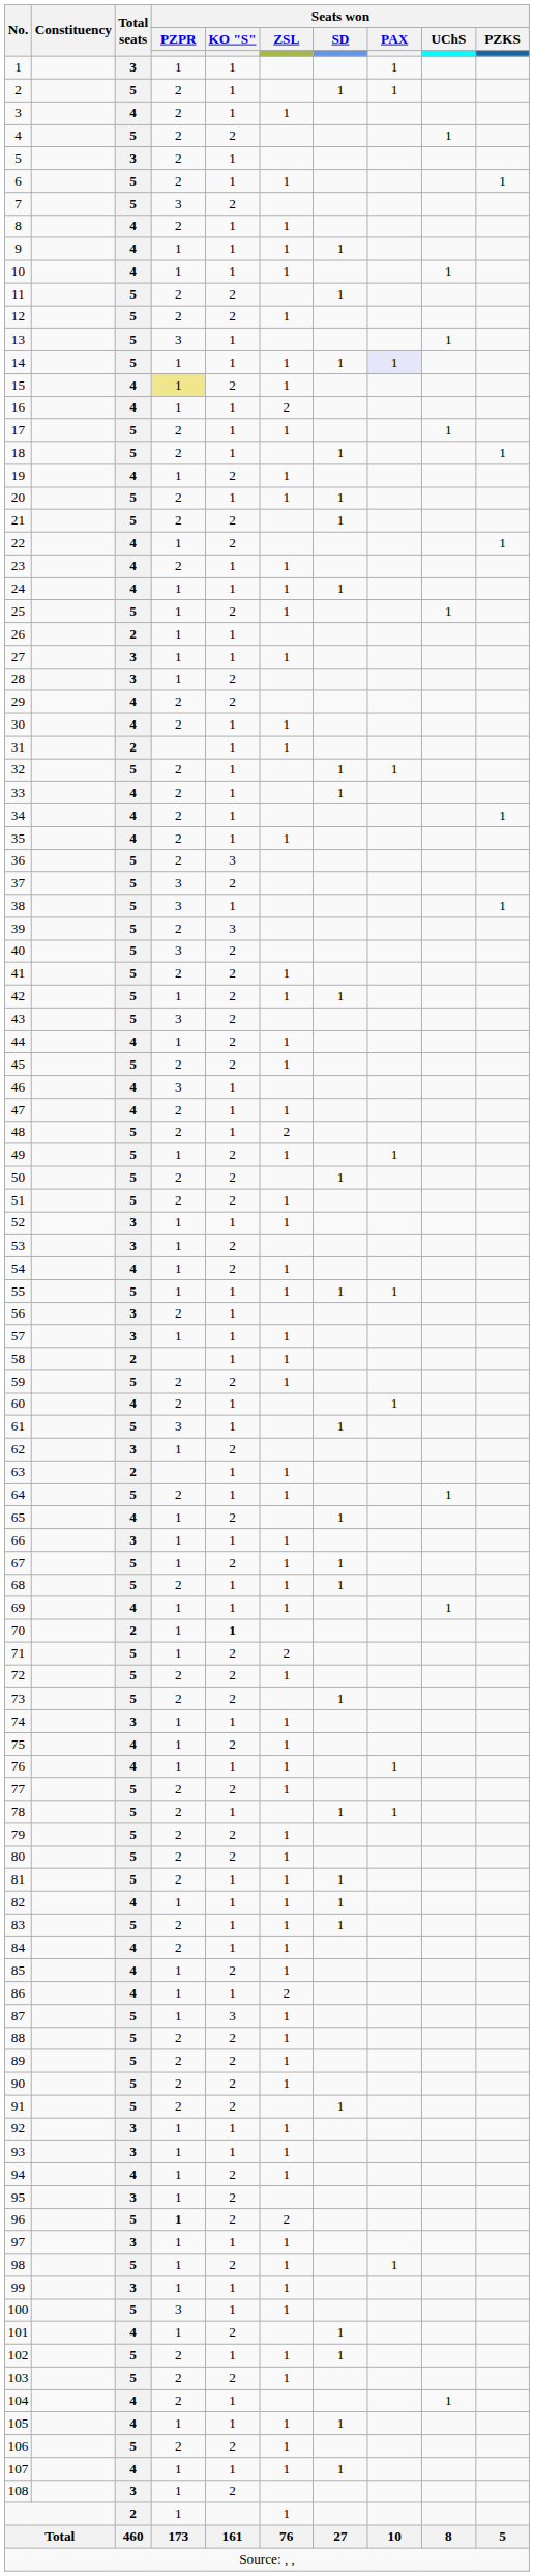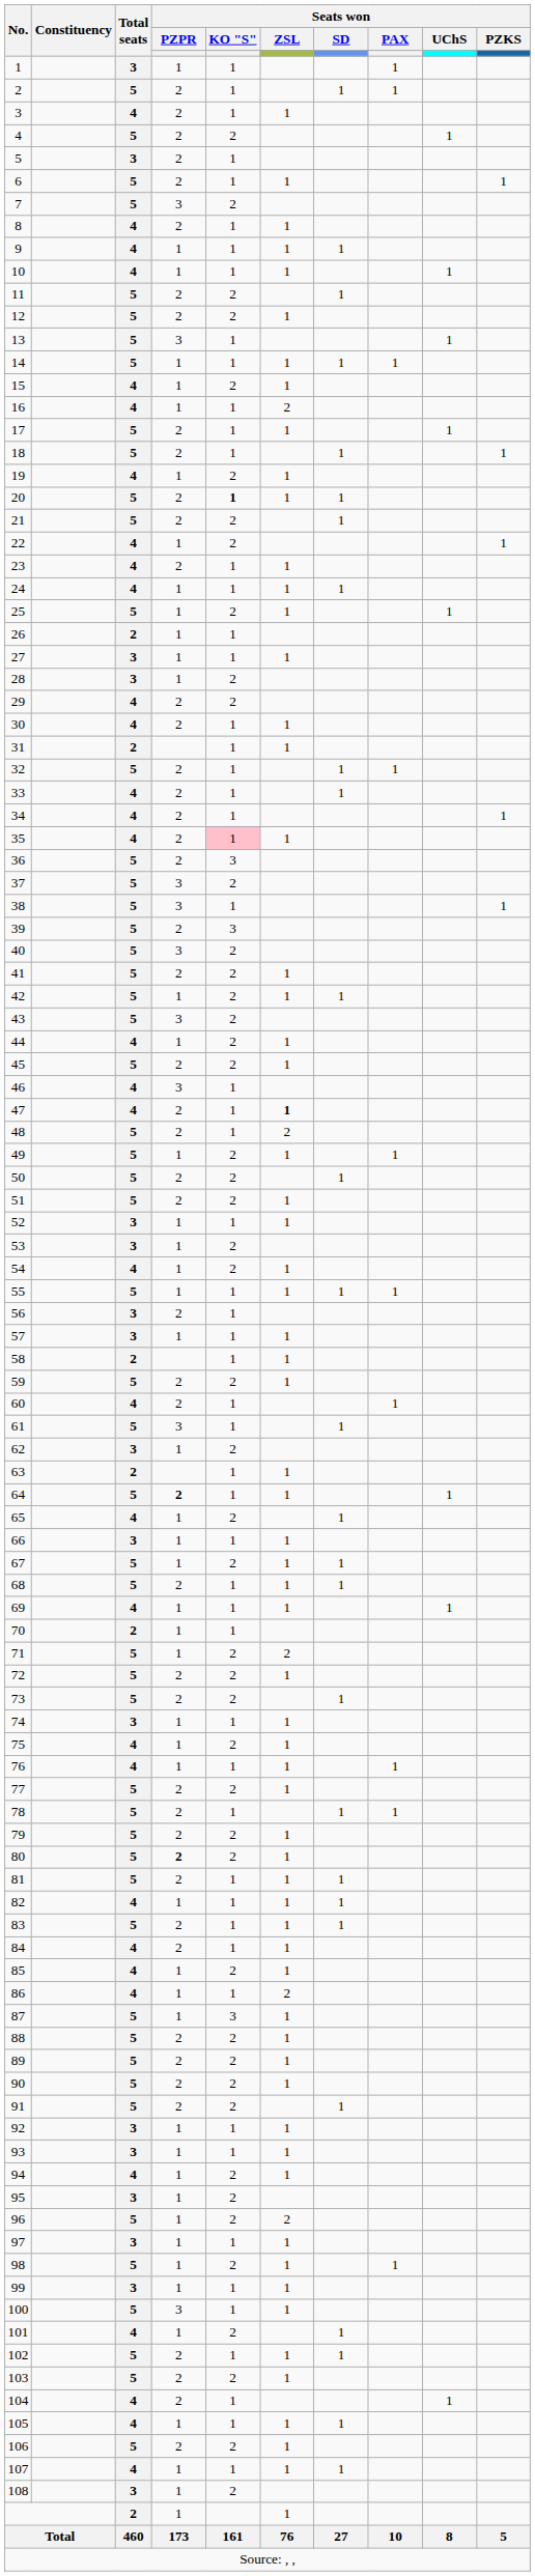14 | Seats won / PAX: lavender background -> no background
15 | Seats won / PZPR: khaki background -> no background
20 | Seats won / KO "S": normal -> bold
35 | Seats won / KO "S": no background -> pink background
47 | Seats won / ZSL: normal -> bold
64 | Seats won / PZPR: normal -> bold
70 | Seats won / KO "S": bold -> normal
80 | Seats won / PZPR: normal -> bold
96 | Seats won / PZPR: bold -> normal
